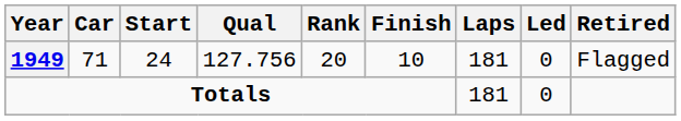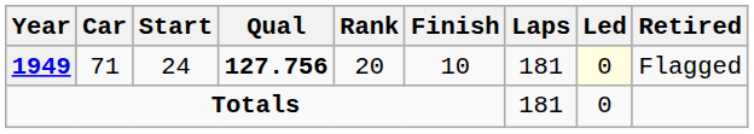1949 | Qual: normal -> bold
1949 | Led: no background -> lightyellow background
